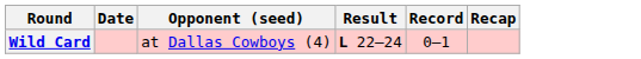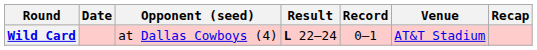+ column: Venue | AT&T Stadium
